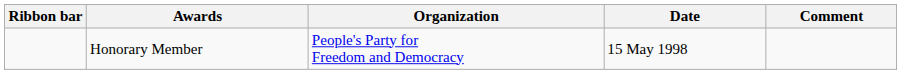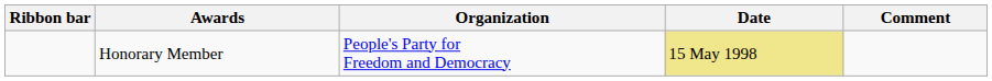Honorary Member | Date: no background -> khaki background
